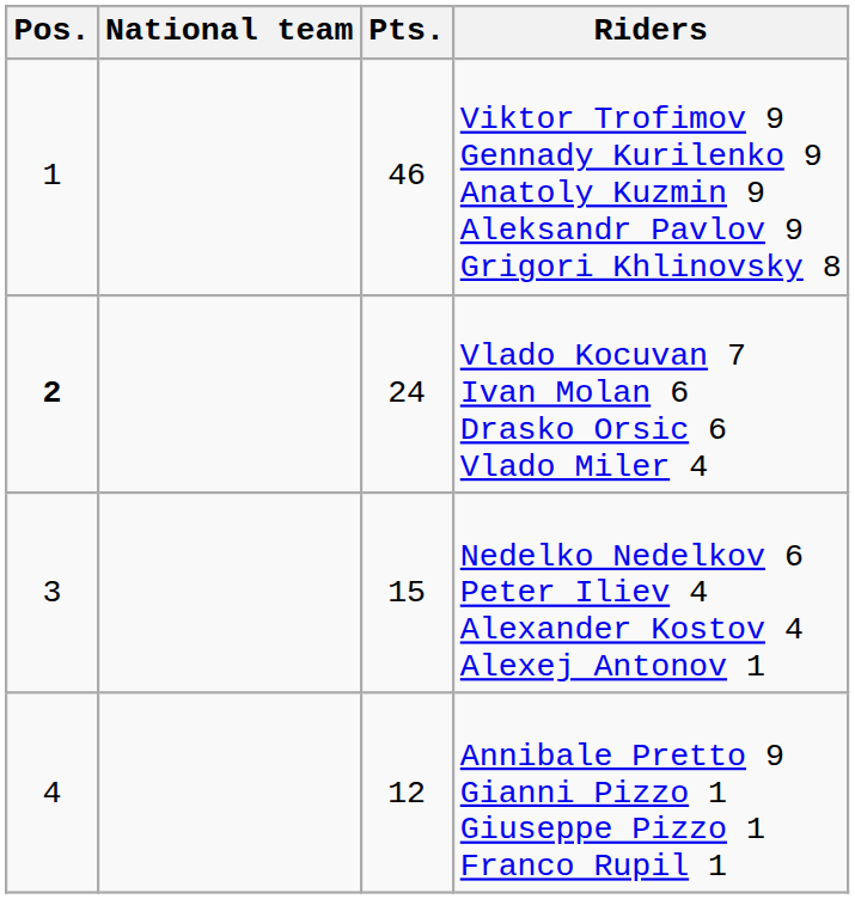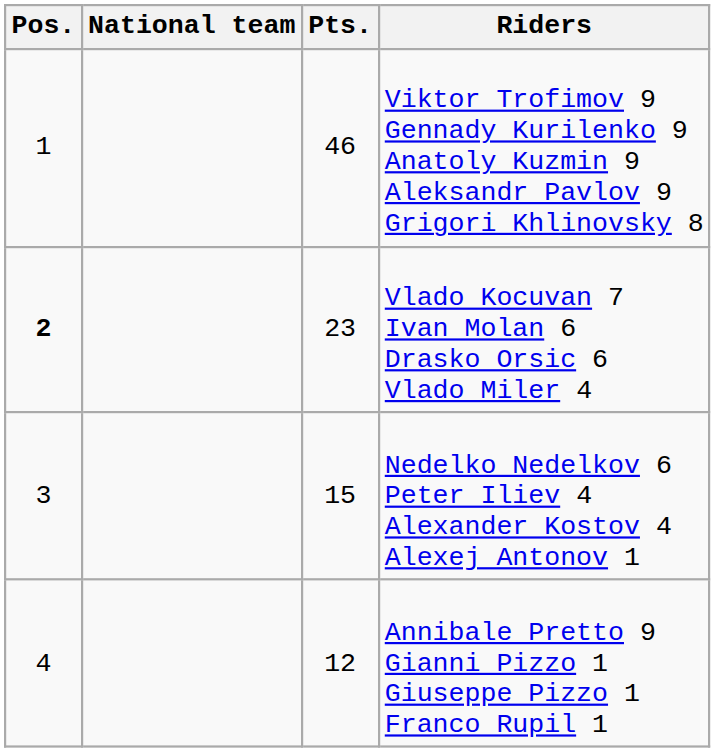Vlado Kocuvan 7 Ivan Molan 6 Drasko Orsic 6 Vlado Miler 4 | Pts.: 24 -> 23
